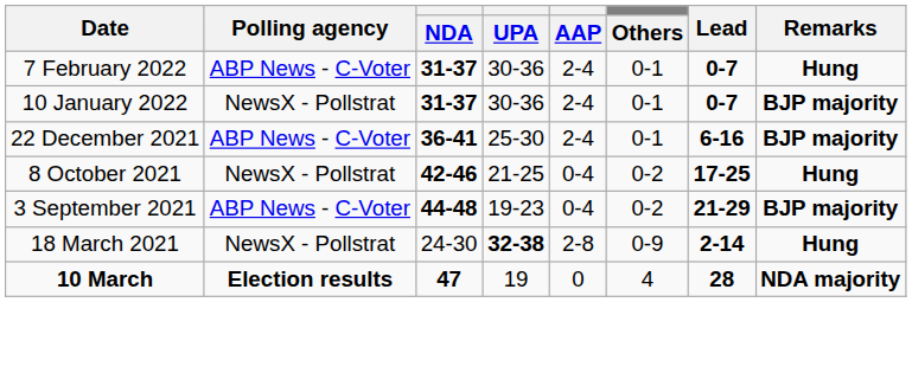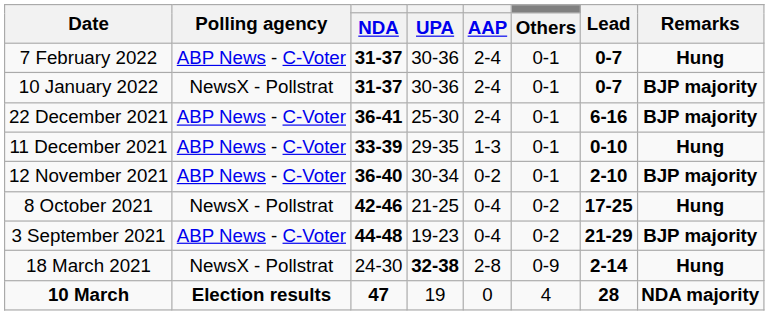+ row: 11 December 2021 | ABP News - C-Voter | 33-39 | 29-35 | 1-3 | 0-1 | 0-10 | Hung
+ row: 12 November 2021 | ABP News - C-Voter | 36-40 | 30-34 | 0-2 | 0-1 | 2-10 | BJP majority
